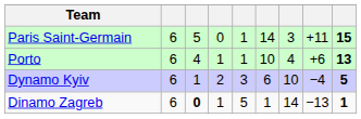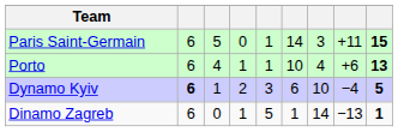Dynamo Kyiv | column 2: normal -> bold
Dinamo Zagreb | column 3: bold -> normal
